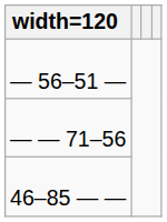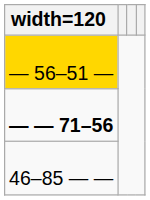— 56–51 — | width=120: no background -> gold background
— — 71–56 | width=120: normal -> bold
